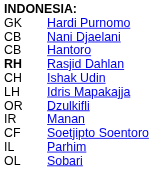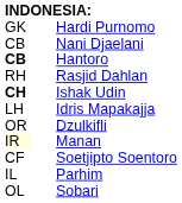Hantoro | column 1: normal -> bold
Rasjid Dahlan | column 1: bold -> normal
Ishak Udin | column 1: normal -> bold
Manan | column 1: no background -> lightyellow background
